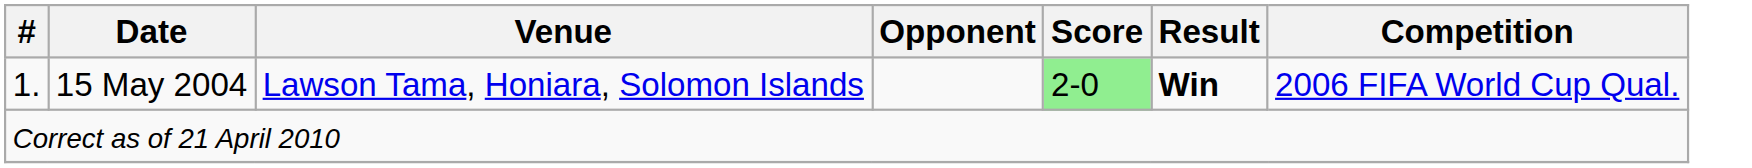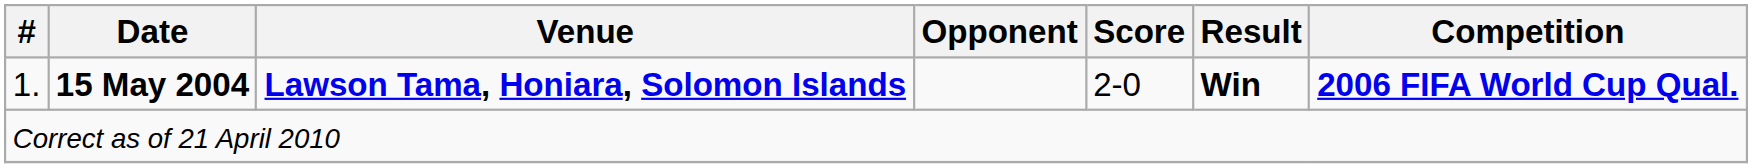1. | Date: normal -> bold
1. | Venue: normal -> bold
1. | Score: lightgreen background -> no background
1. | Competition: normal -> bold
